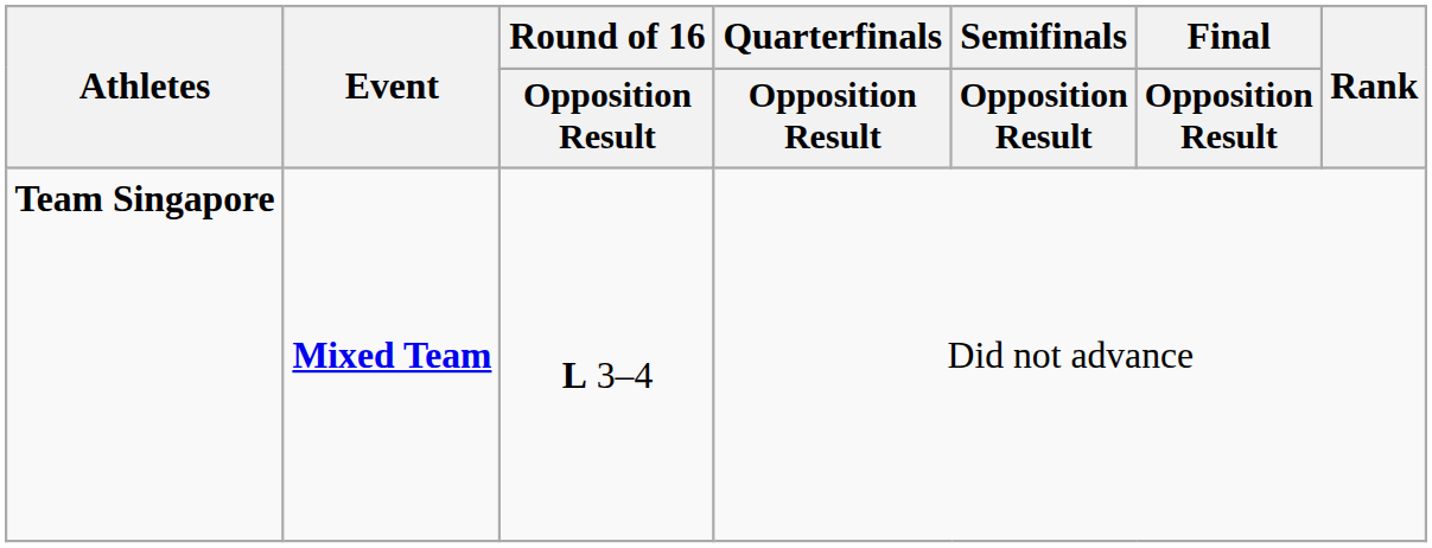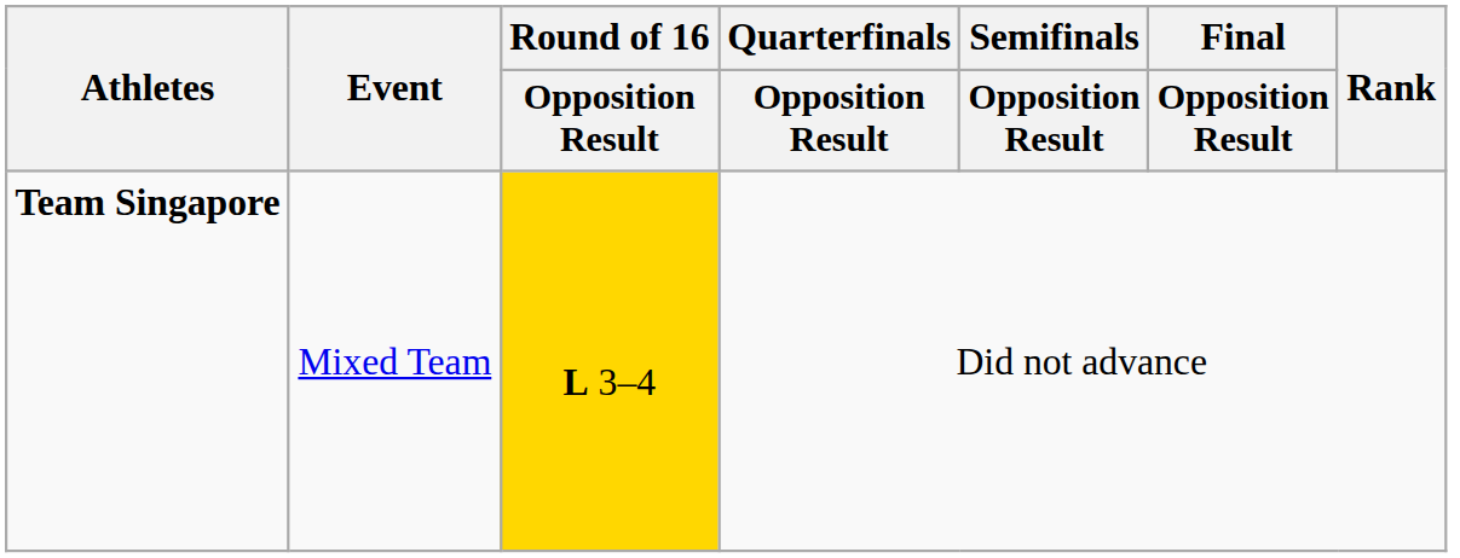Team Singapore | Event: bold -> normal
Team Singapore | Round of 16 / Opposition Result: no background -> gold background
